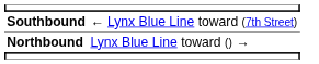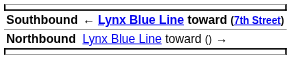row 1 | column 2: normal -> bold
